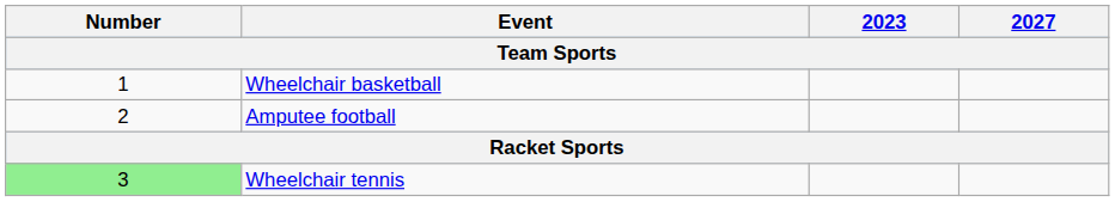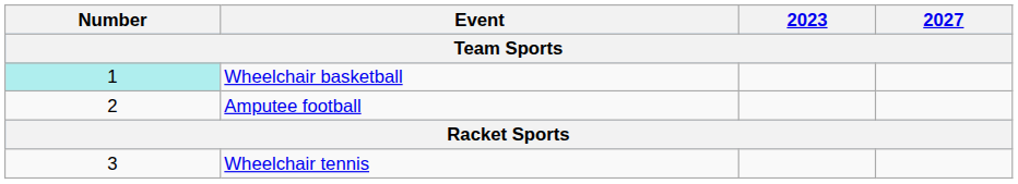Wheelchair basketball | Number: no background -> paleturquoise background
Wheelchair tennis | Number: lightgreen background -> no background
